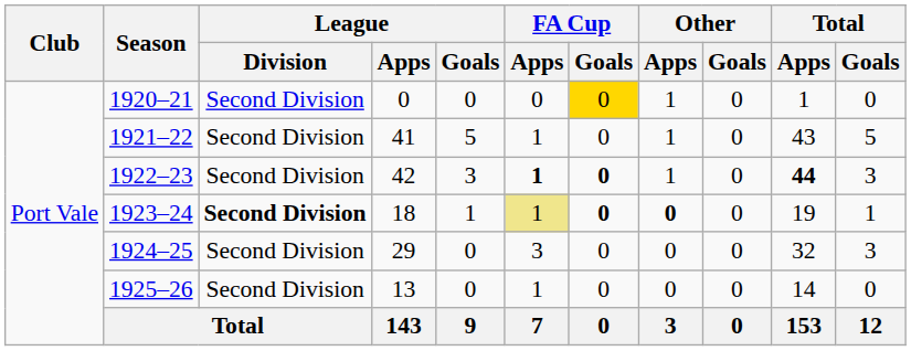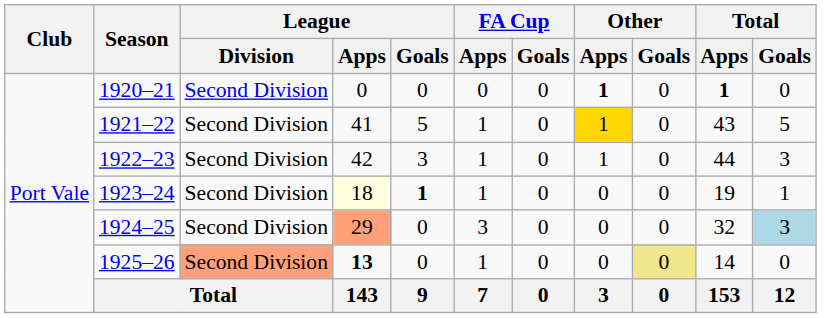1920–21 | FA Cup / Goals: gold background -> no background
1920–21 | Other / Apps: normal -> bold
1920–21 | Total / Apps: normal -> bold
1921–22 | Other / Apps: no background -> gold background
1922–23 | FA Cup / Apps: bold -> normal
1922–23 | FA Cup / Goals: bold -> normal
1922–23 | Total / Apps: bold -> normal
1923–24 | League / Division: bold -> normal
1923–24 | League / Apps: no background -> lightyellow background
1923–24 | League / Goals: normal -> bold
1923–24 | FA Cup / Apps: khaki background -> no background
1923–24 | FA Cup / Goals: bold -> normal
1923–24 | Other / Apps: bold -> normal
1924–25 | League / Apps: no background -> lightsalmon background
1924–25 | Total / Goals: no background -> lightblue background
1925–26 | League / Division: no background -> lightsalmon background
1925–26 | League / Apps: normal -> bold
1925–26 | Other / Goals: no background -> khaki background
